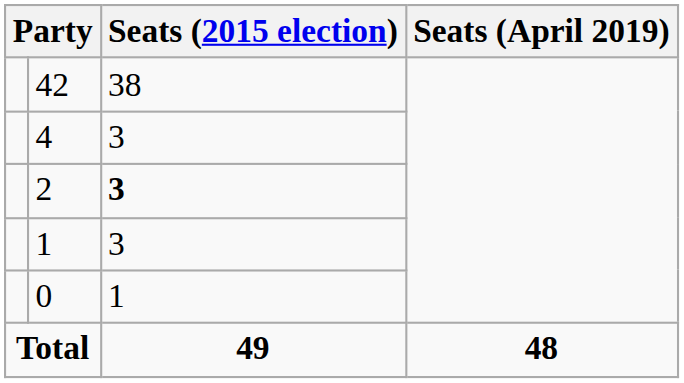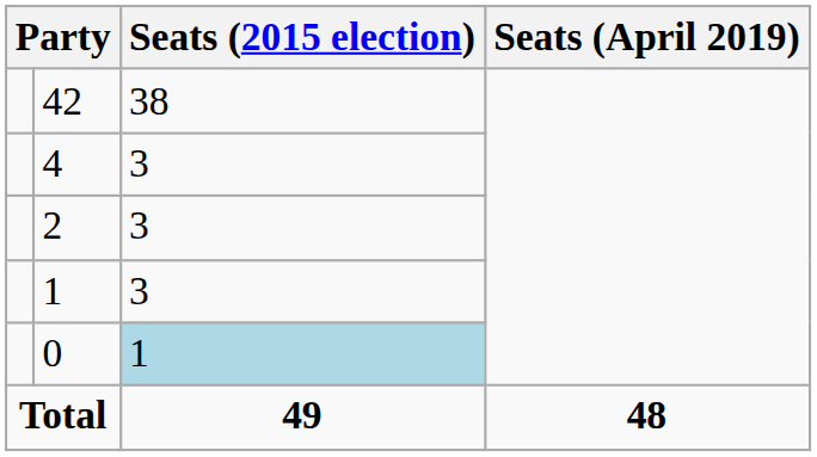2 | Seats (2015 election): bold -> normal
0 | Seats (2015 election): no background -> lightblue background
